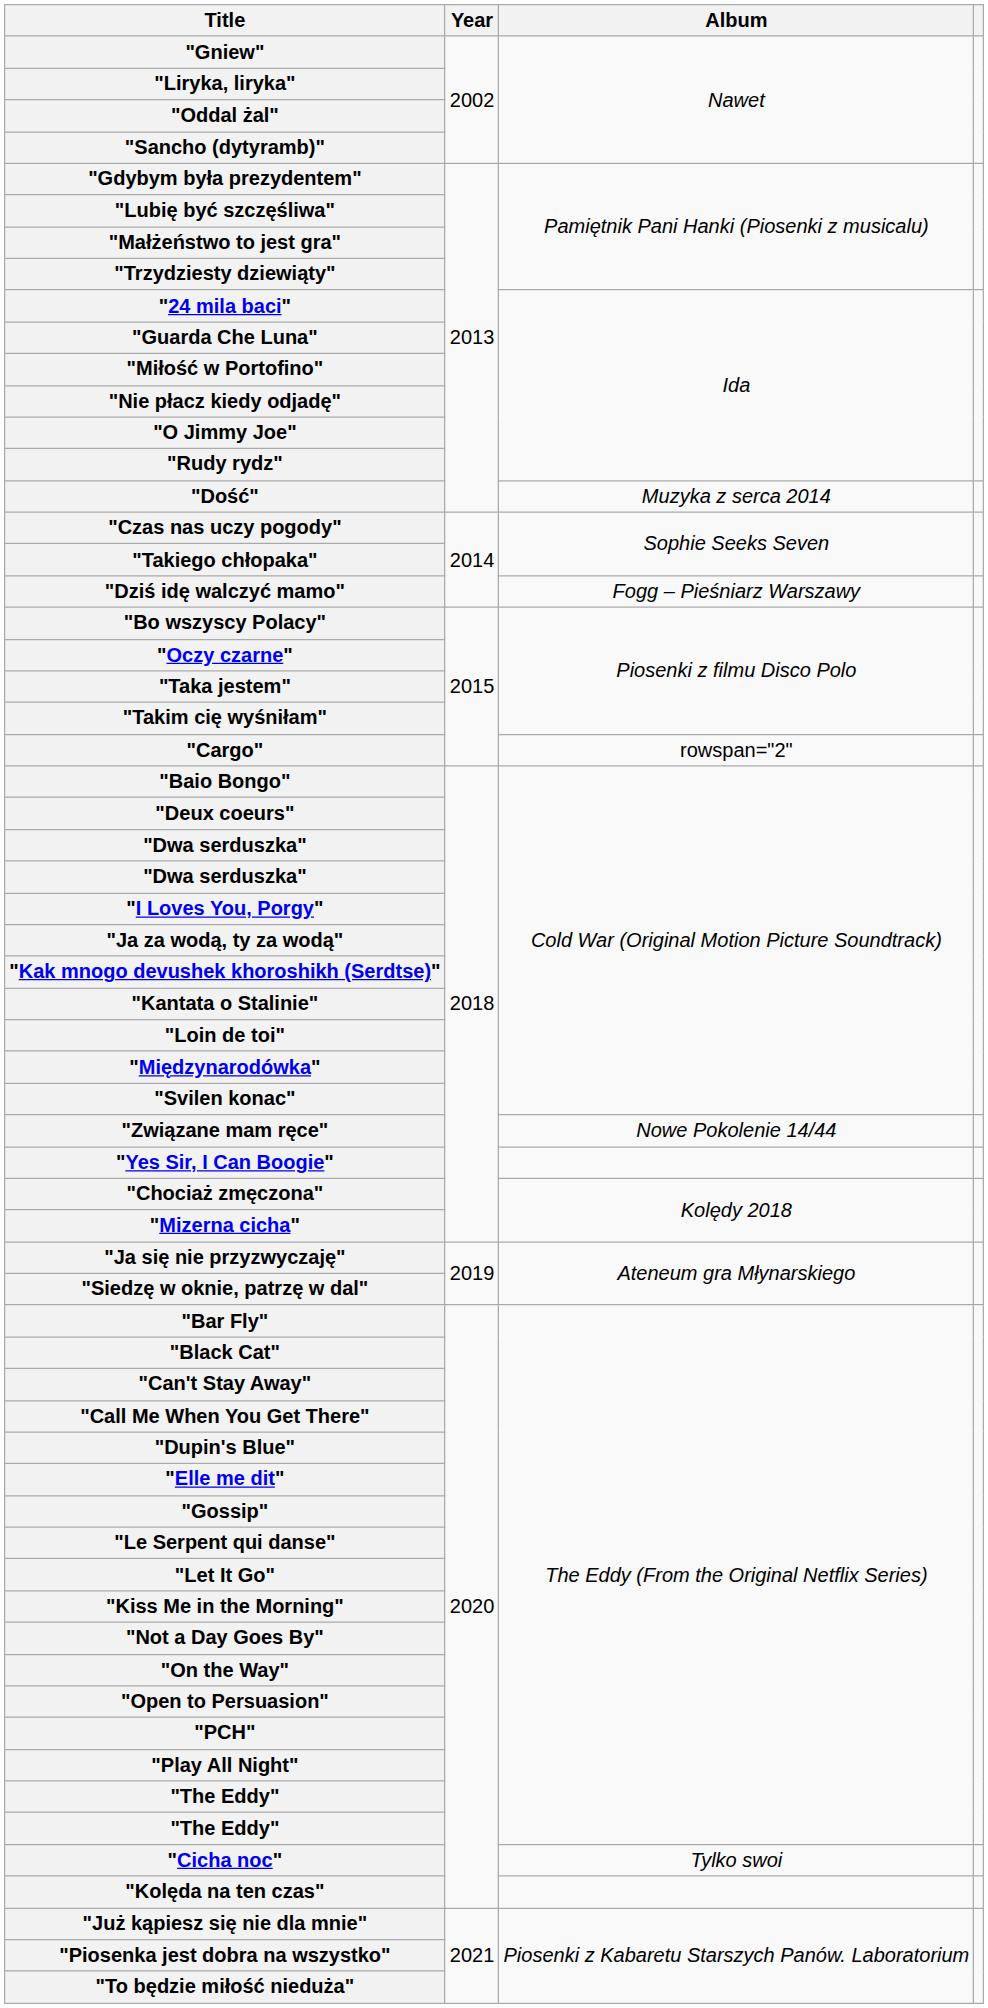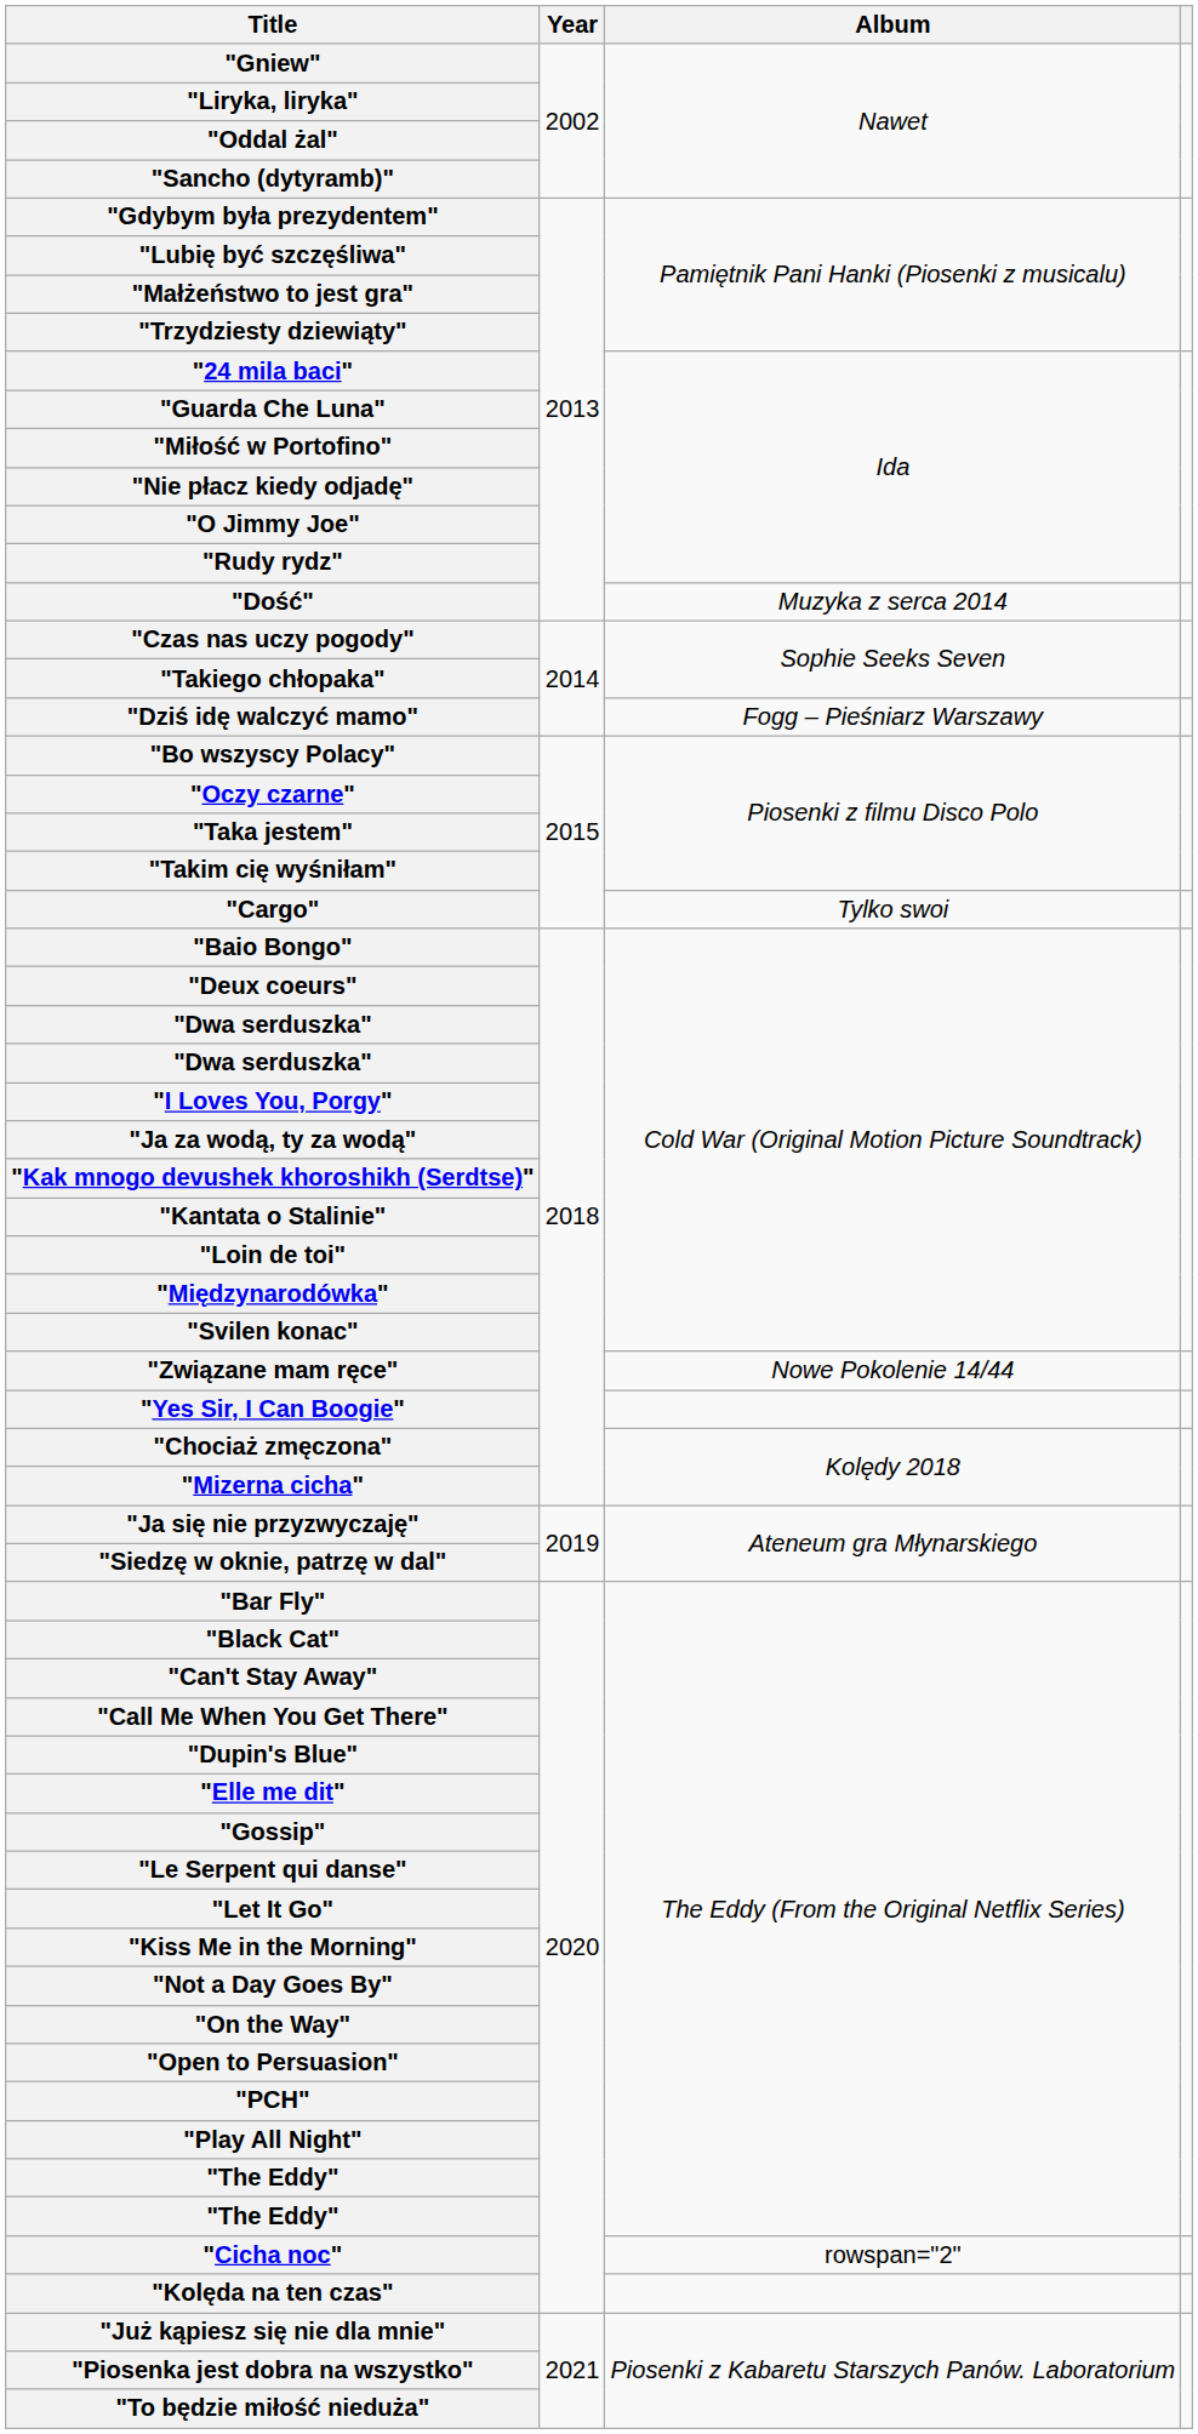"Cargo" | Album: rowspan="2" -> Tylko swoi
"Cicha noc" | Album: Tylko swoi -> rowspan="2"
